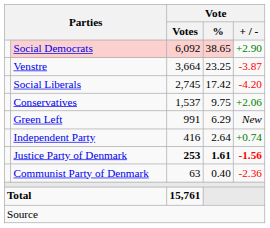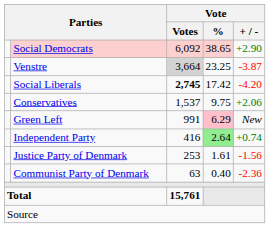Venstre | Vote / Votes: no background -> lightgrey background
Social Liberals | Vote / Votes: normal -> bold
Green Left | Vote / %: no background -> pink background
Independent Party | Vote / %: no background -> lightgreen background
Justice Party of Denmark | Vote / Votes: bold -> normal
Justice Party of Denmark | Vote / %: bold -> normal
Justice Party of Denmark | Vote / + / -: bold -> normal
